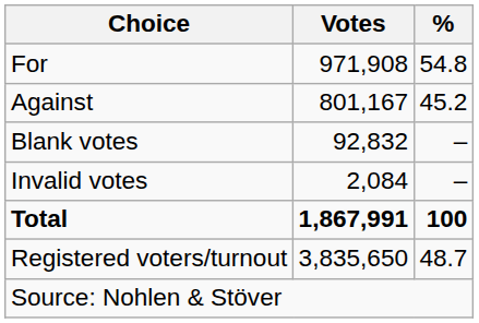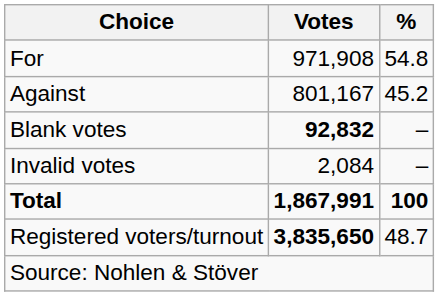Blank votes | Votes: normal -> bold
Registered voters/turnout | Votes: normal -> bold
